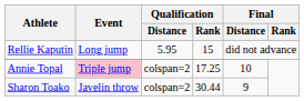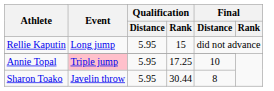Annie Topal | Qualification / Distance: colspan=2 -> 5.95
Sharon Toako | Qualification / Distance: colspan=2 -> 5.95
Sharon Toako | Final / Distance: 9 -> 8
